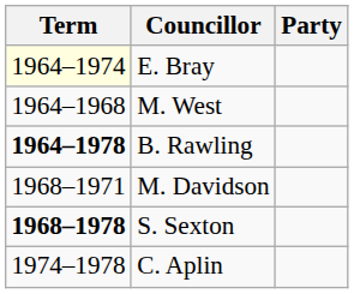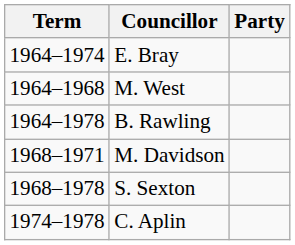E. Bray | Term: lightyellow background -> no background
B. Rawling | Term: bold -> normal
S. Sexton | Term: bold -> normal
